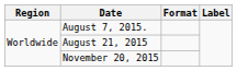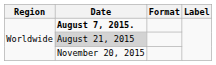August 7, 2015. | Date: normal -> bold
August 21, 2015 | Date: no background -> lightgrey background
